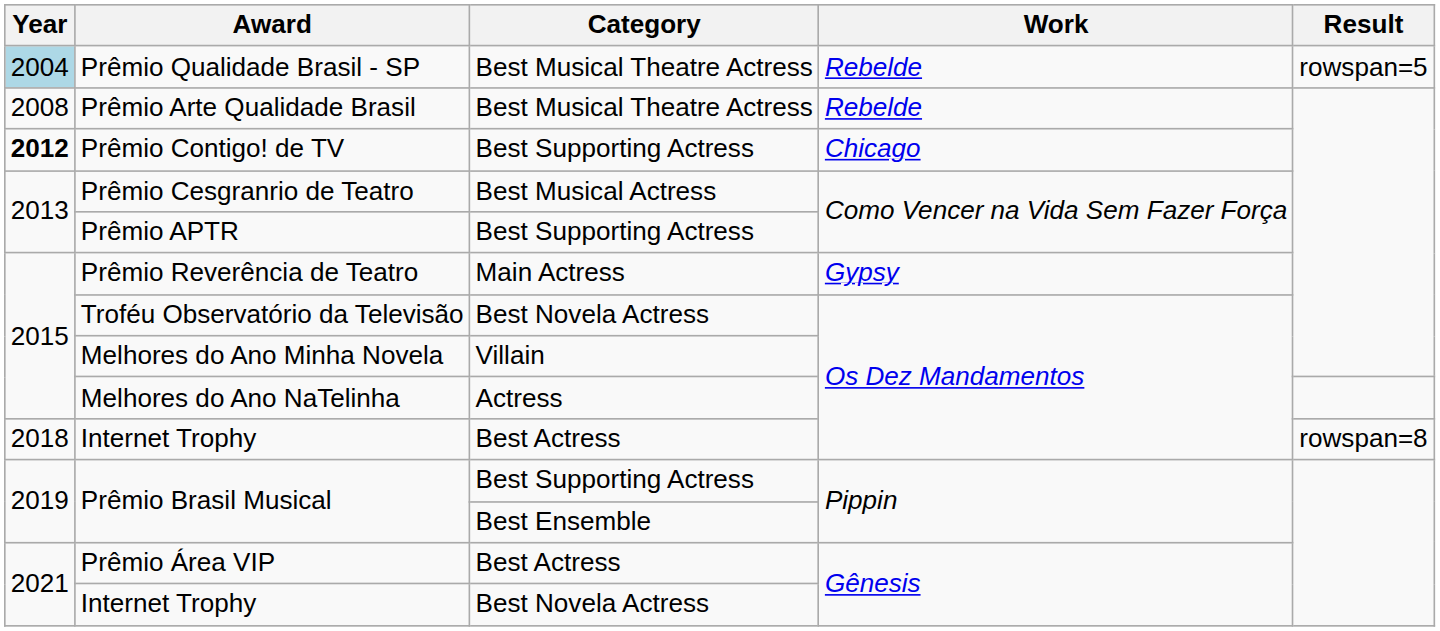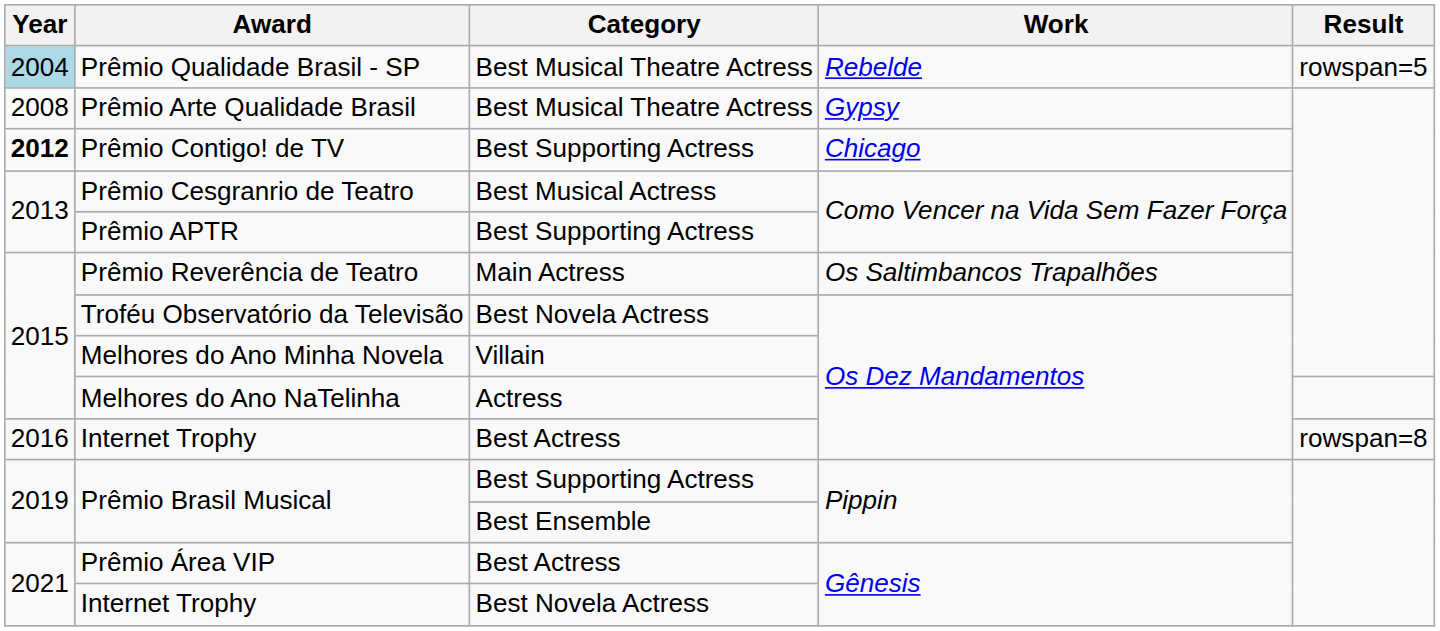Prêmio Arte Qualidade Brasil | Work: Rebelde -> Gypsy
Prêmio Reverência de Teatro | Work: Gypsy -> Os Saltimbancos Trapalhões
Internet Trophy / Best Actress | Year: 2018 -> 2016
